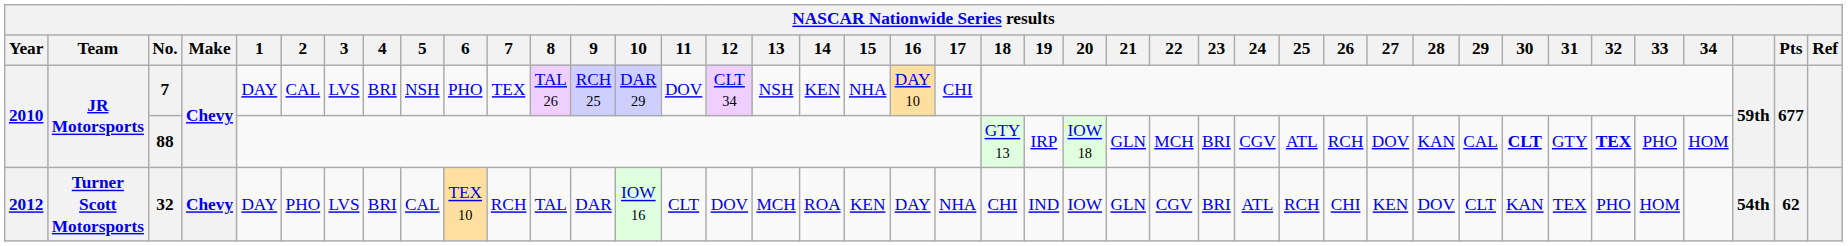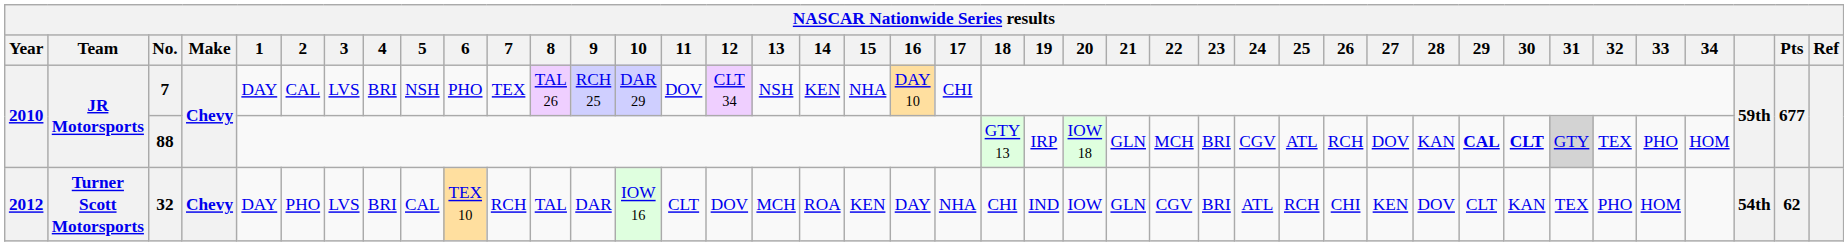88 | 29: normal -> bold
88 | 31: no background -> lightgrey background
88 | 32: bold -> normal
